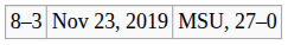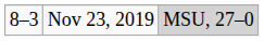Nov 23, 2019 | column 3: no background -> lightgrey background
